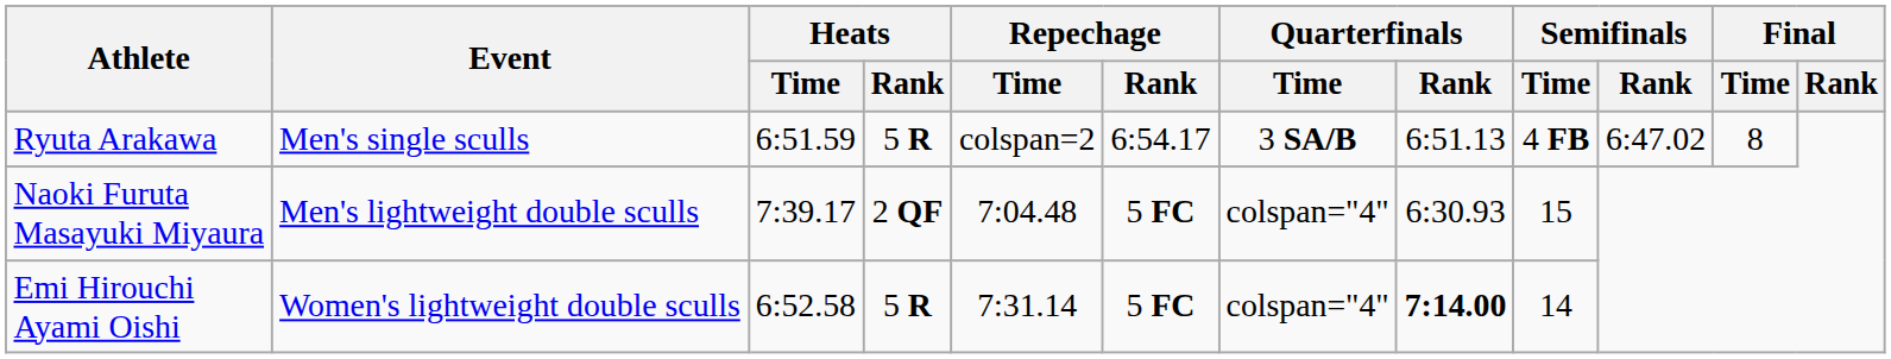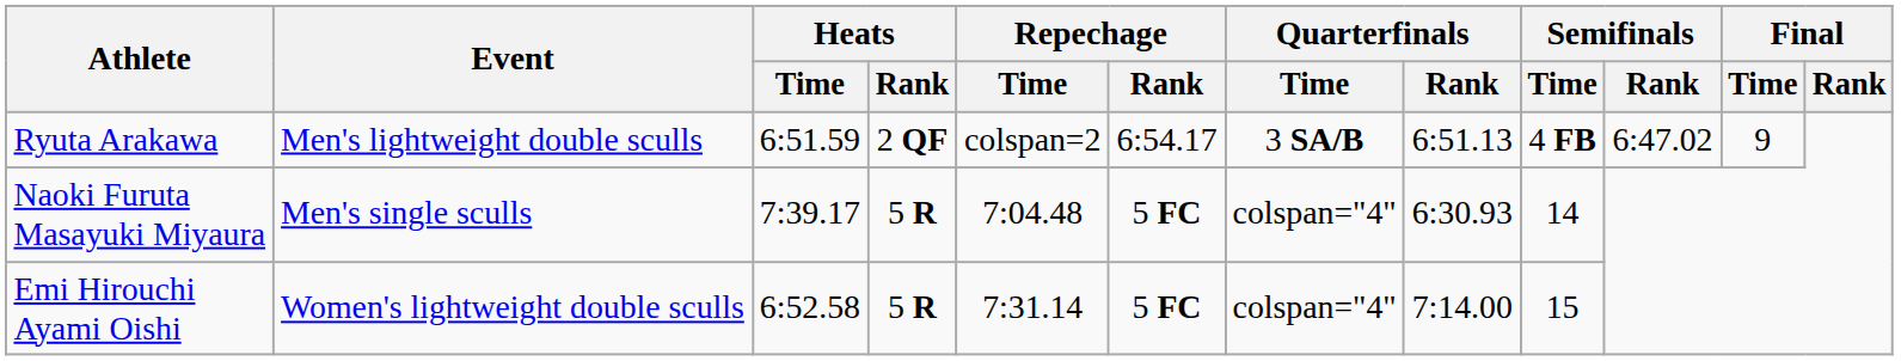Ryuta Arakawa | Event: Men's single sculls -> Men's lightweight double sculls
Ryuta Arakawa | Heats / Rank: 5 R -> 2 QF
Ryuta Arakawa | Final / Time: 8 -> 9
Naoki Furuta Masayuki Miyaura | Event: Men's lightweight double sculls -> Men's single sculls
Naoki Furuta Masayuki Miyaura | Heats / Rank: 2 QF -> 5 R
Naoki Furuta Masayuki Miyaura | Semifinals / Time: 15 -> 14
Emi Hirouchi Ayami Oishi | Quarterfinals / Rank: bold -> normal
Emi Hirouchi Ayami Oishi | Semifinals / Time: 14 -> 15
